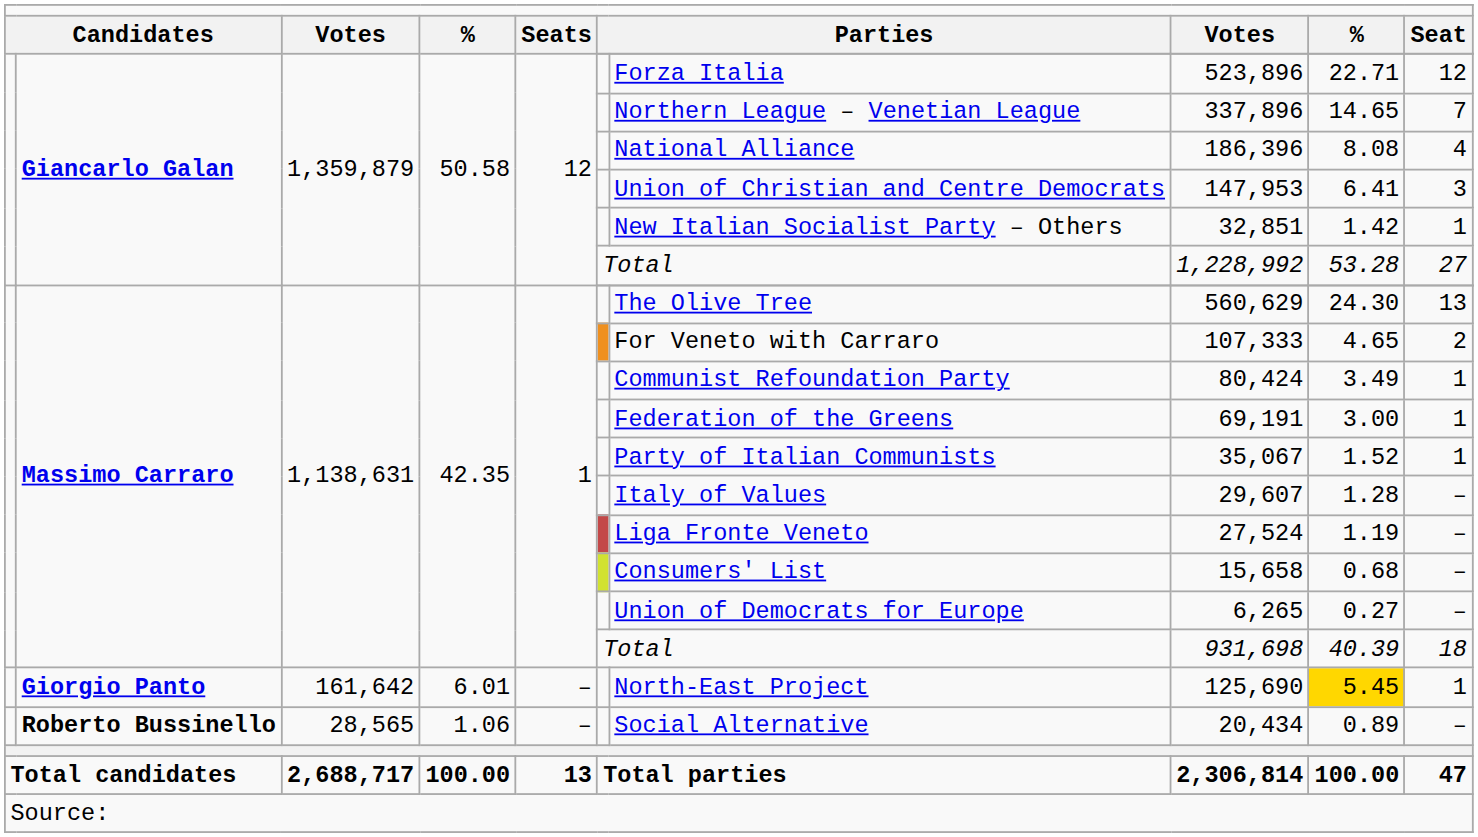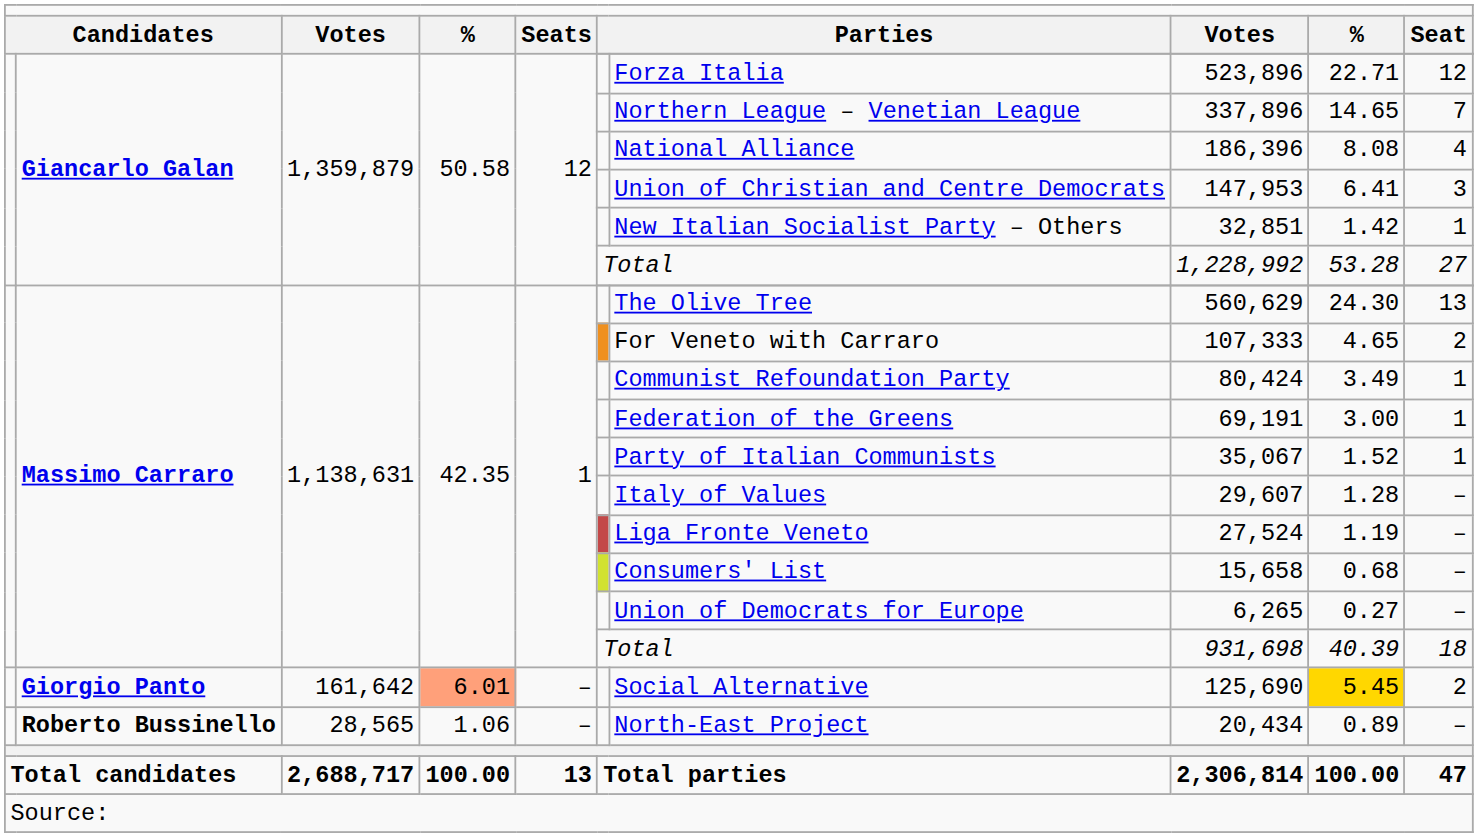Giorgio Panto | column 4: no background -> lightsalmon background
Giorgio Panto | column 7: North-East Project -> Social Alternative
Giorgio Panto | column 10: 1 -> 2
Roberto Bussinello | column 7: Social Alternative -> North-East Project
